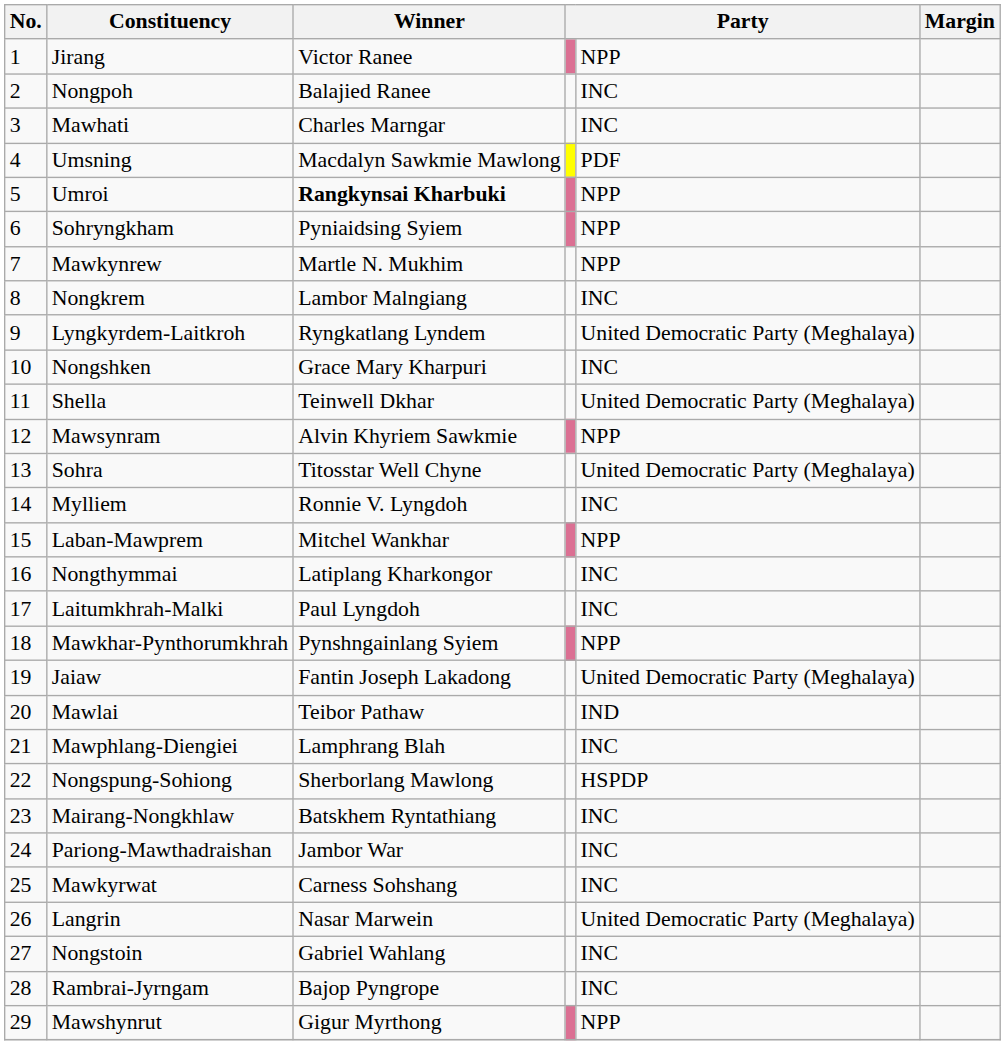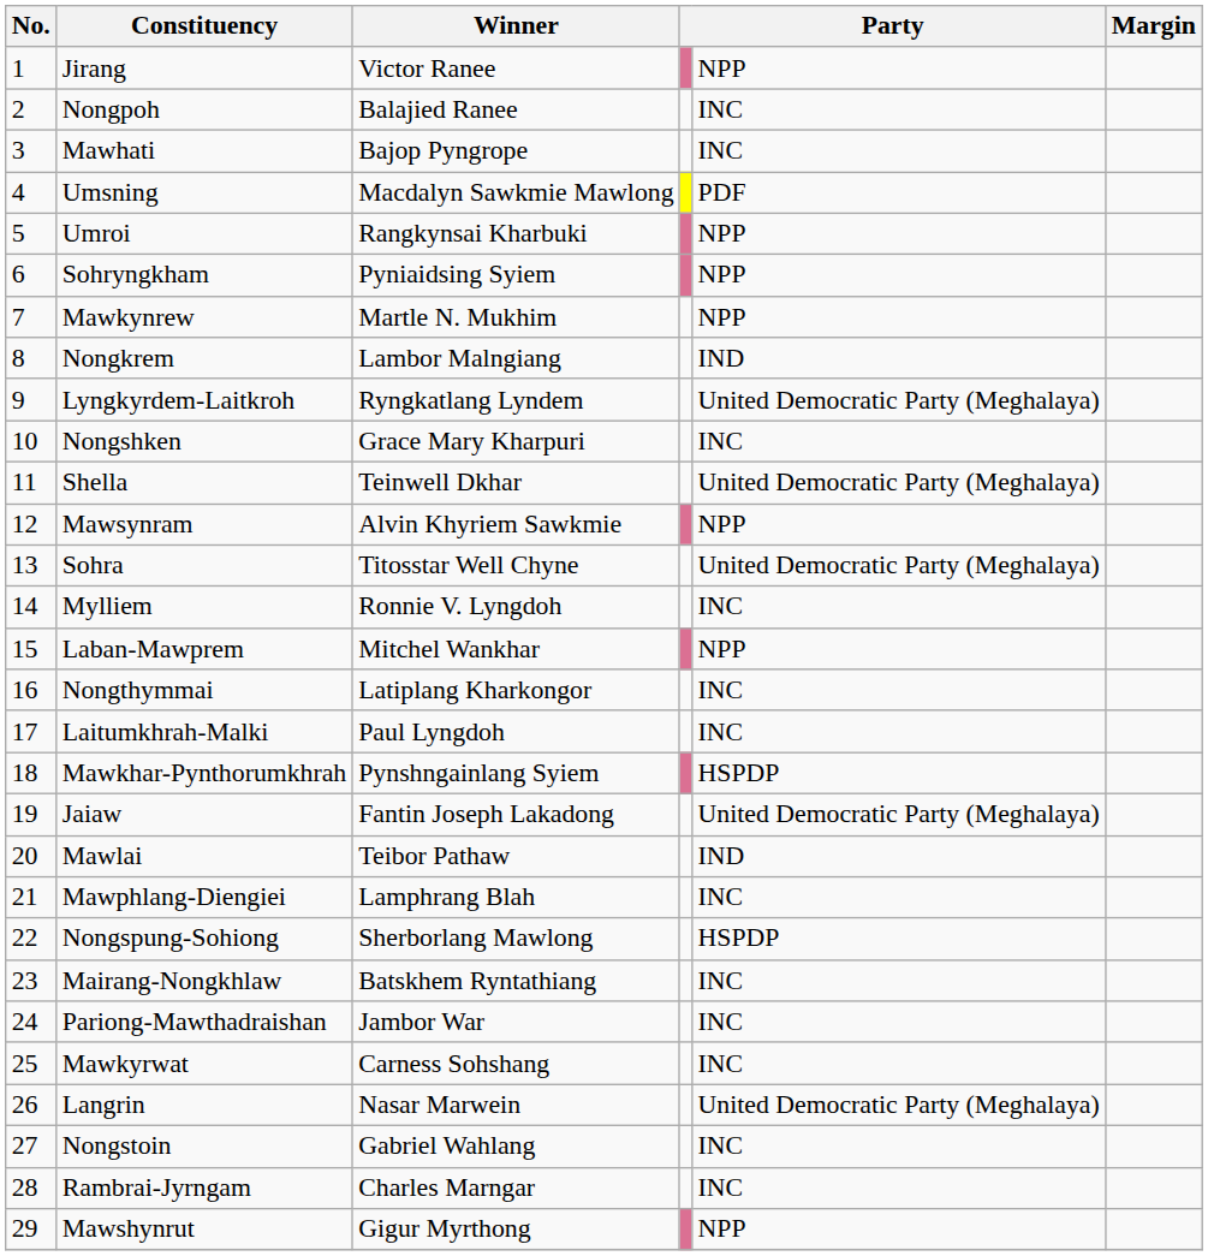Mawhati | Winner: Charles Marngar -> Bajop Pyngrope
Umroi | Winner: bold -> normal
Nongkrem | column 5: INC -> IND
Mawkhar-Pynthorumkhrah | column 5: NPP -> HSPDP
Rambrai-Jyrngam | Winner: Bajop Pyngrope -> Charles Marngar
